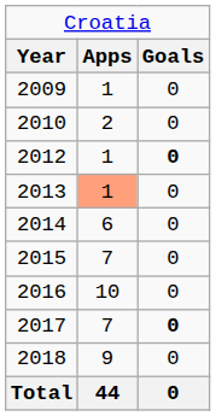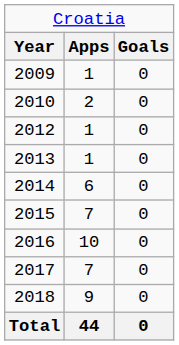2012 | column 3: bold -> normal
2013 | column 2: lightsalmon background -> no background
2017 | column 3: bold -> normal
